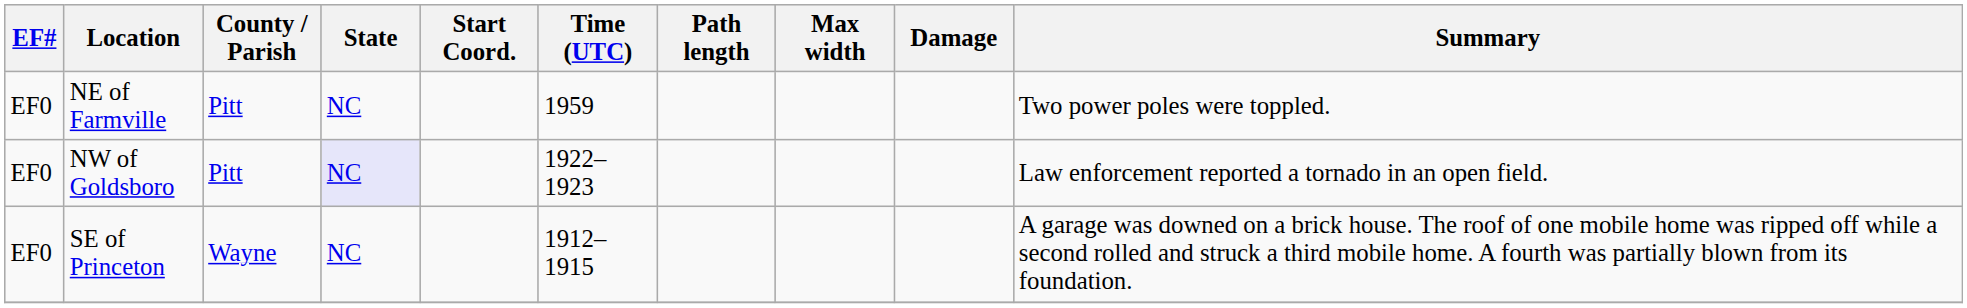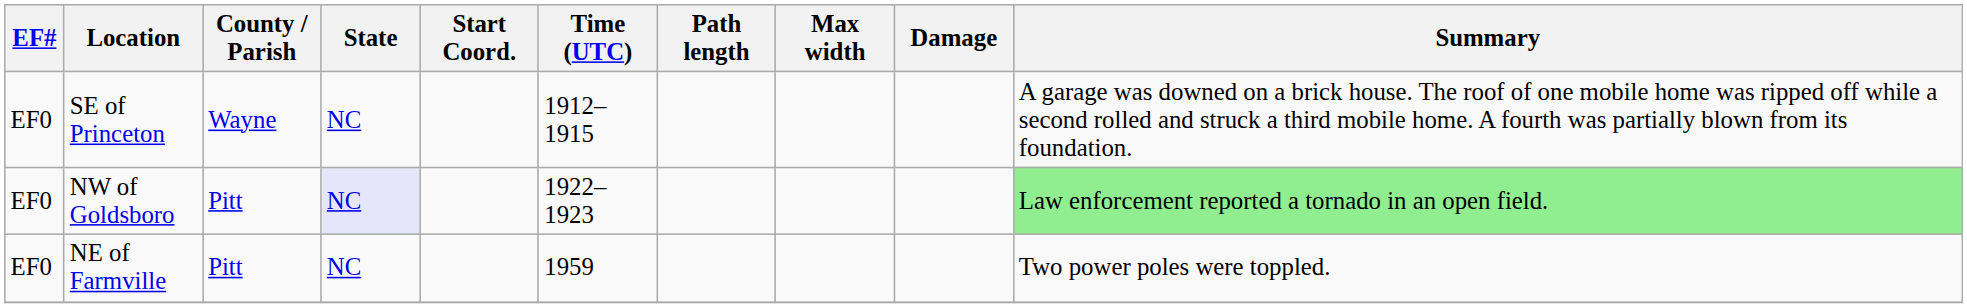rows swapped: SE of Princeton <-> NE of Farmville
NW of Goldsboro | Summary: no background -> lightgreen background
